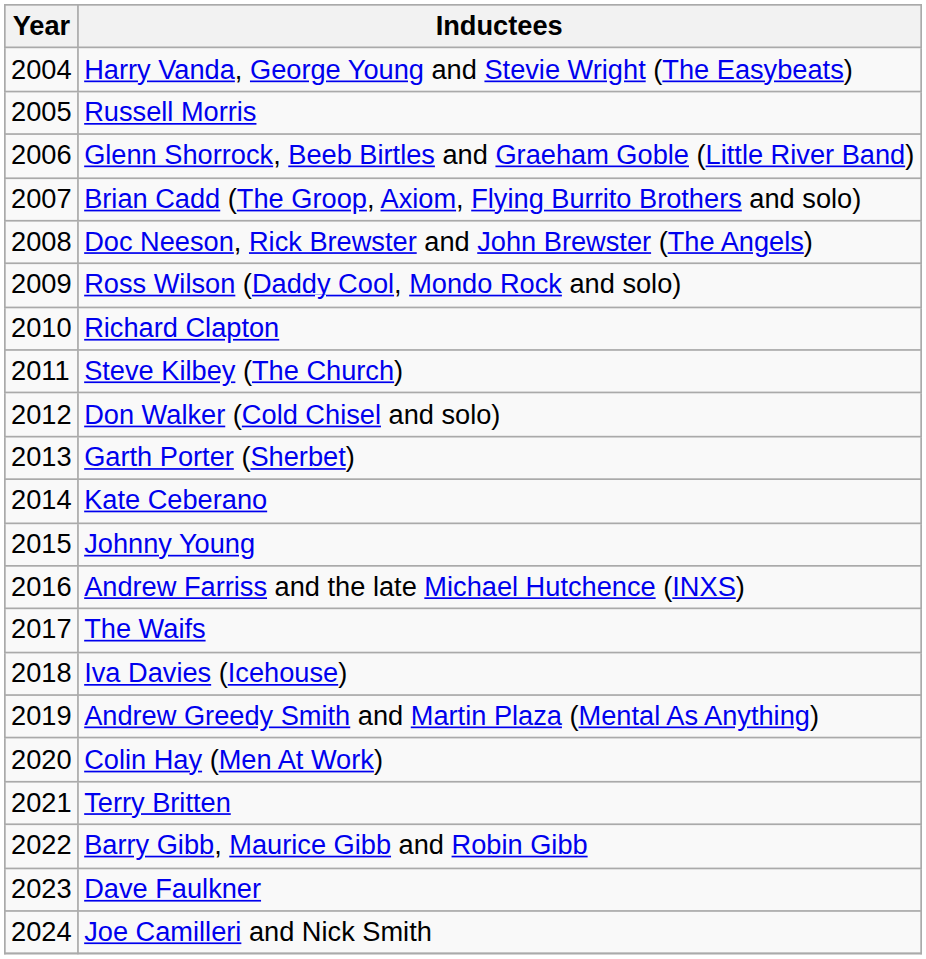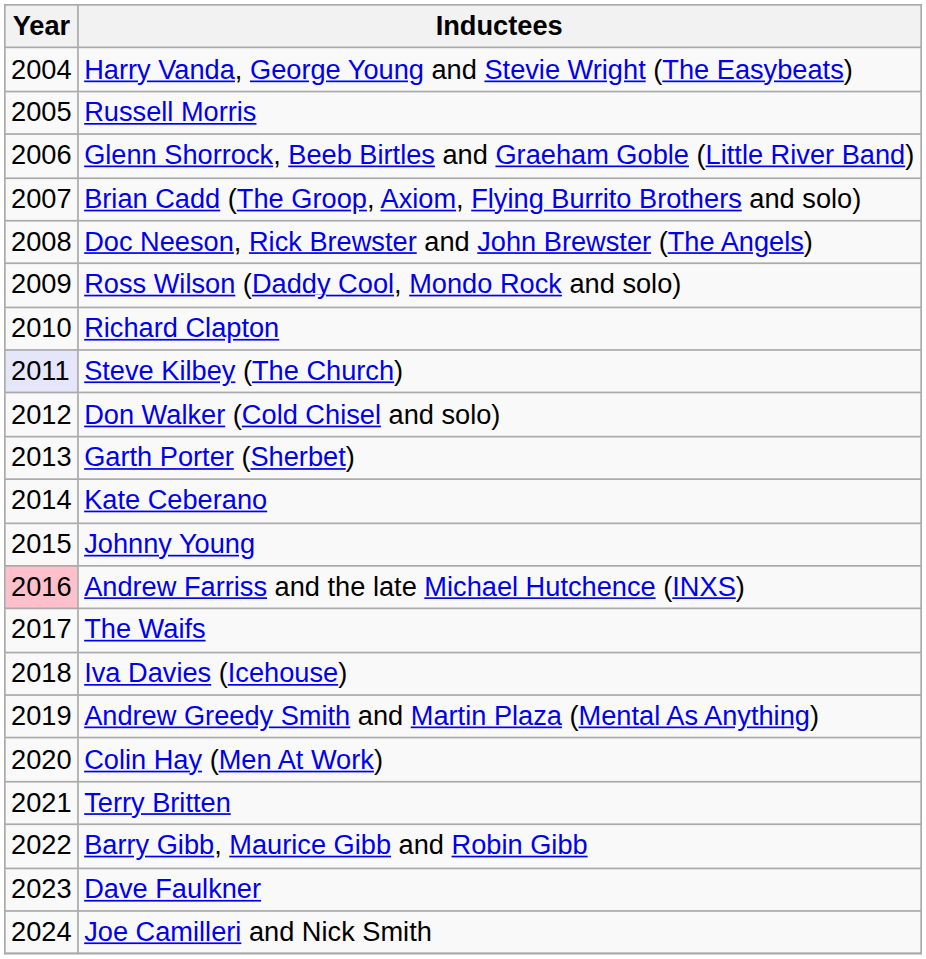Steve Kilbey (The Church) | Year: no background -> lavender background
Andrew Farriss and the late Michael Hutchence (INXS) | Year: no background -> pink background
